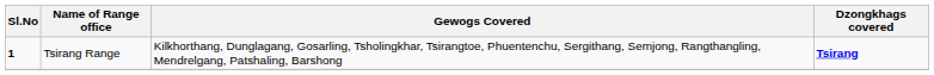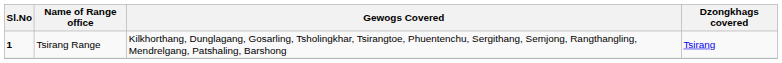Tsirang Range | Dzongkhags covered: bold -> normal
